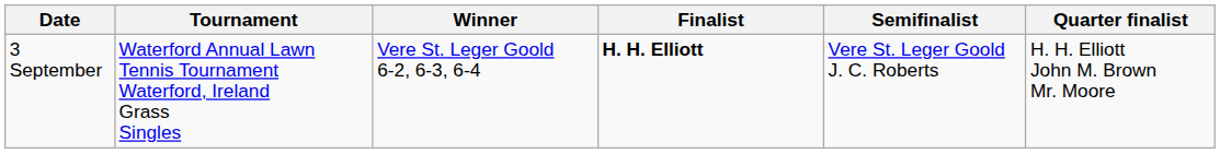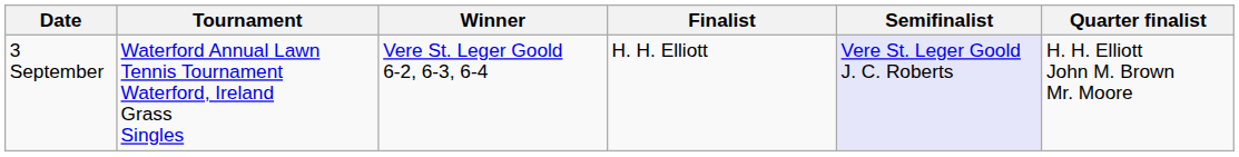3 September | Finalist: bold -> normal
3 September | Semifinalist: no background -> lavender background
